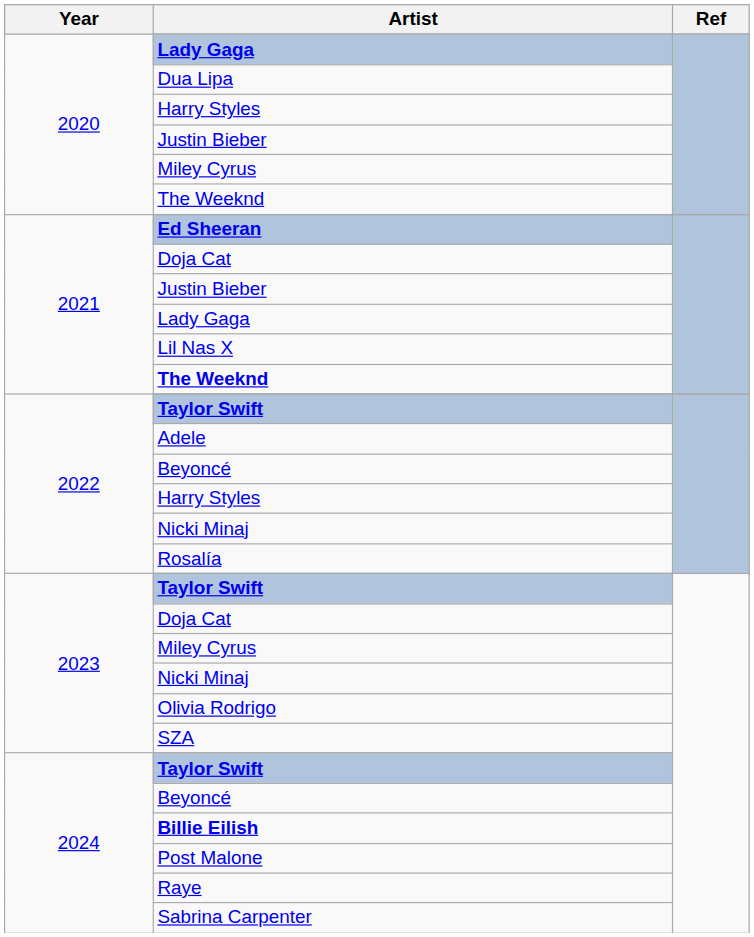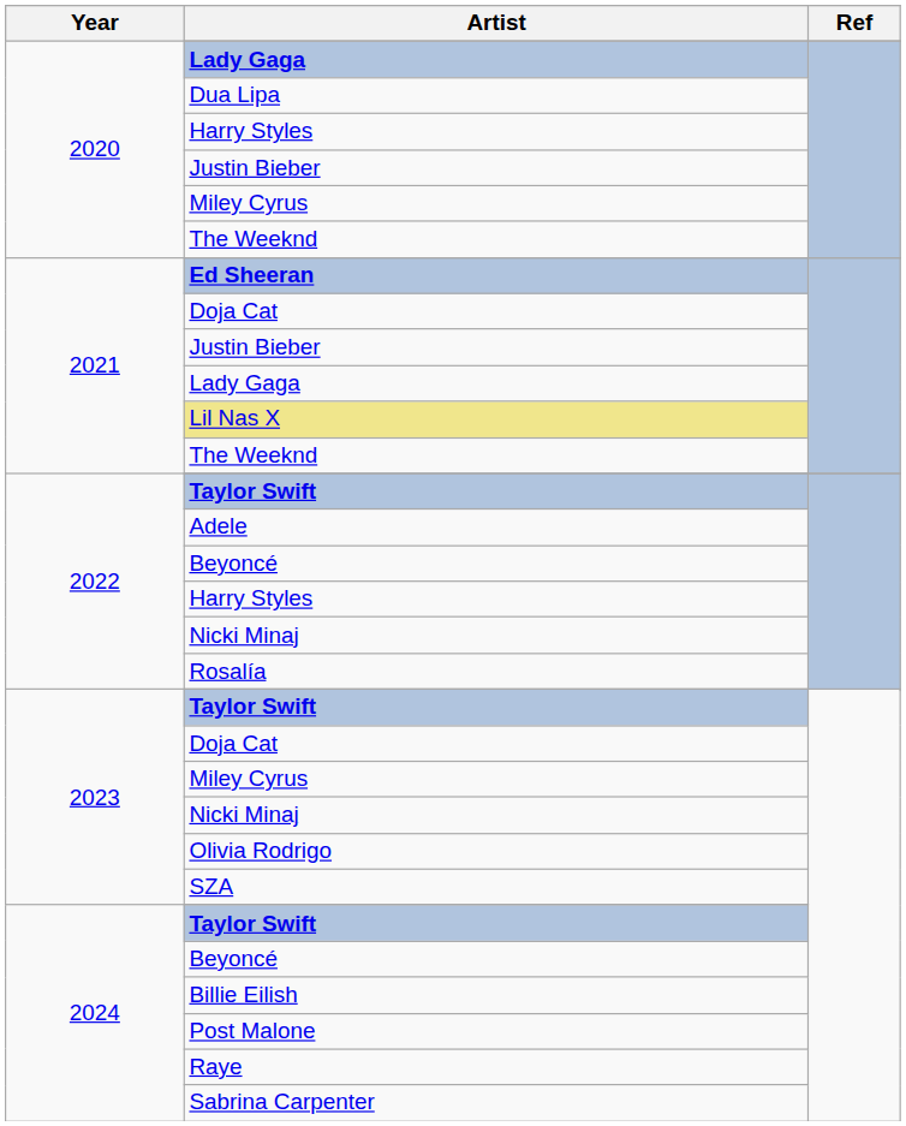Lil Nas X | Artist: no background -> khaki background
2021 / The Weeknd | Artist: bold -> normal
Billie Eilish | Artist: bold -> normal
